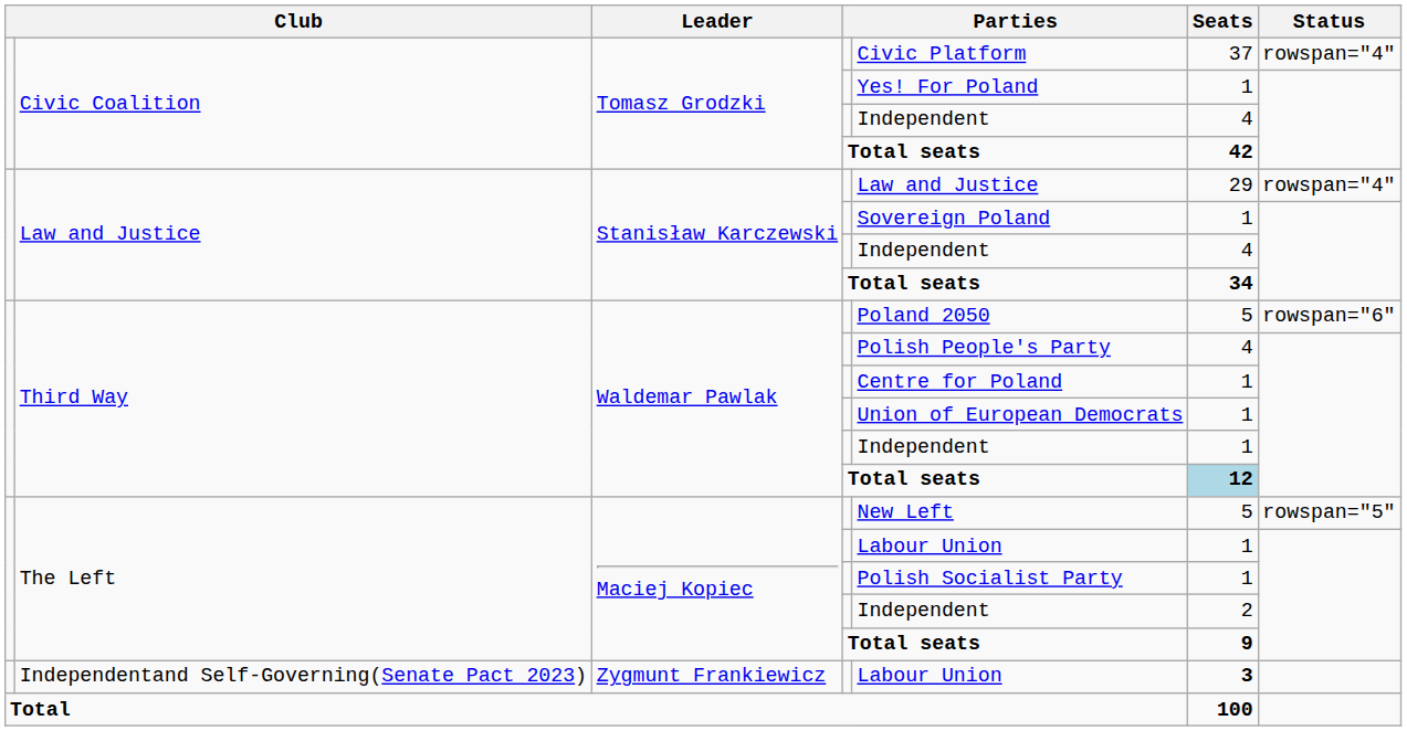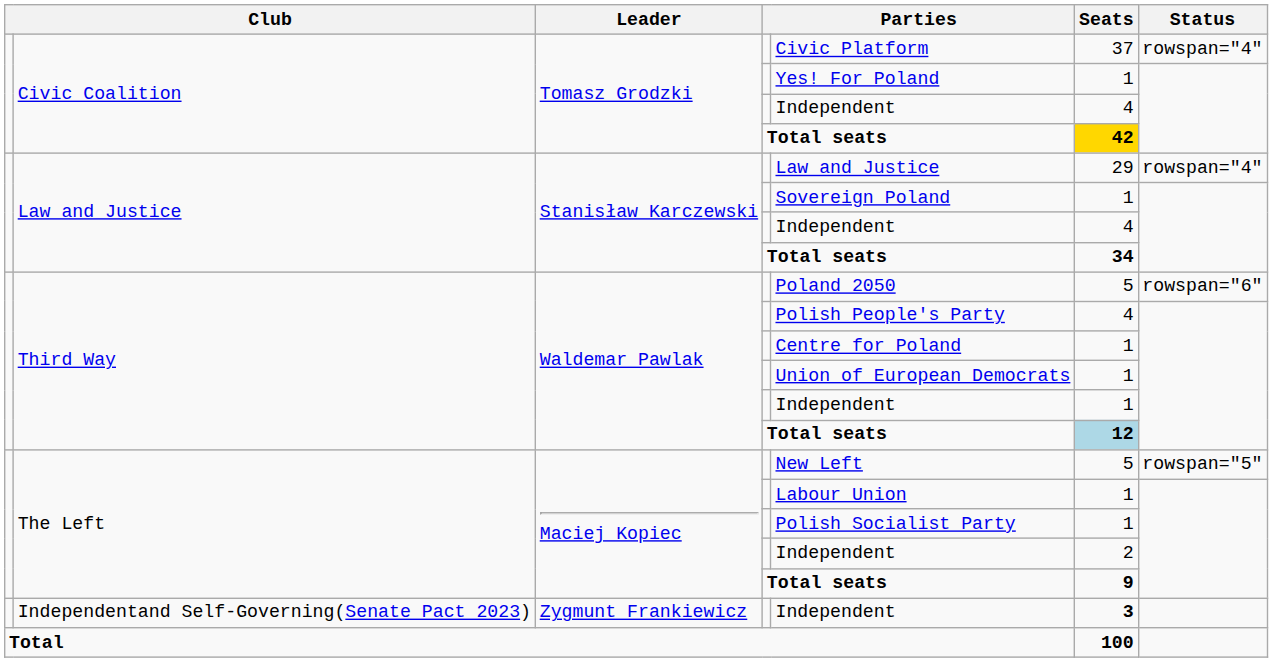Civic Coalition / Total seats | Seats: no background -> gold background
Independentand Self-Governing(Senate Pact 2023) | column 5: Labour Union -> Independent
